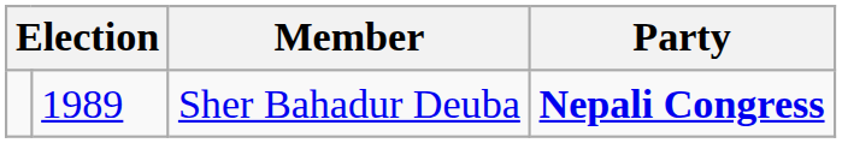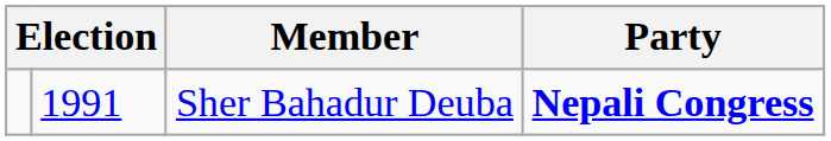Sher Bahadur Deuba | column 2: 1989 -> 1991
